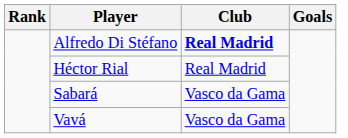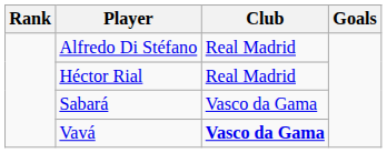Alfredo Di Stéfano | Club: bold -> normal
Vavá | Club: normal -> bold
